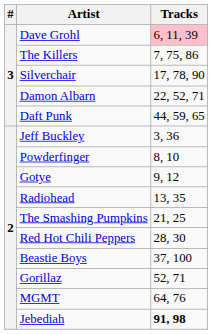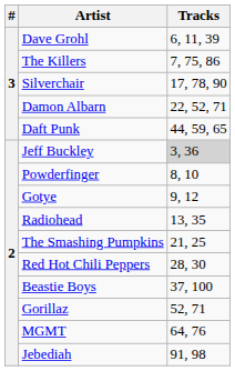Dave Grohl | Tracks: pink background -> no background
Jeff Buckley | Tracks: no background -> lightgrey background
Jebediah | Tracks: bold -> normal
